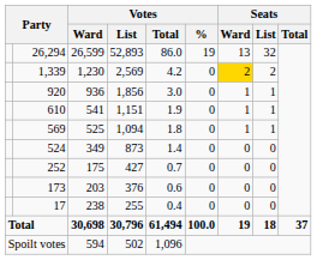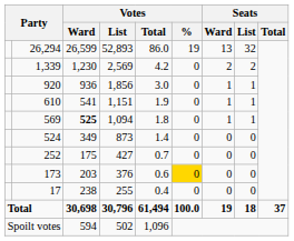1,339 | Seats / Ward: gold background -> no background
569 | Votes / Ward: normal -> bold
173 | Votes / %: no background -> gold background
